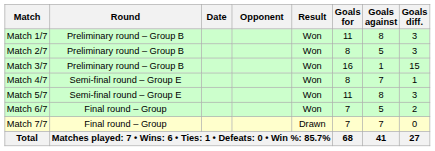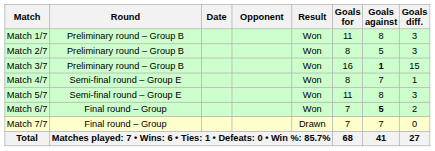Match 3/7 | Goals against: normal -> bold
Match 6/7 | Goals against: normal -> bold
